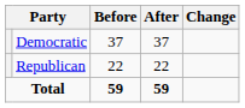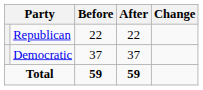rows swapped: Democratic <-> Republican
